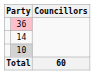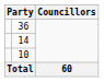36 | column 2: pink background -> no background
10 | column 2: lightgrey background -> no background
